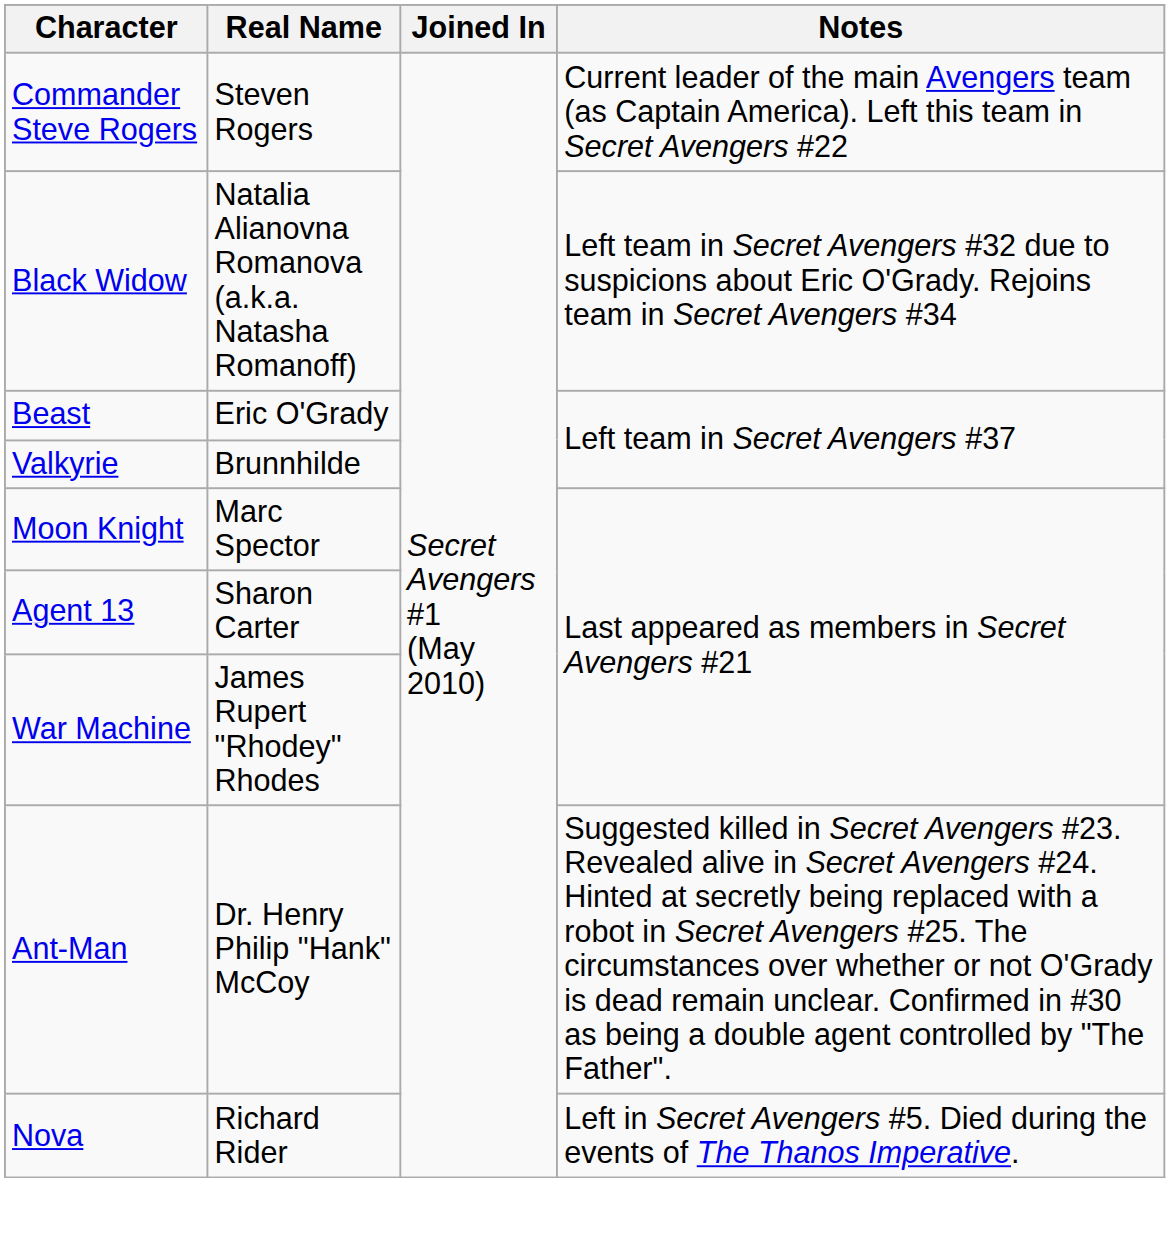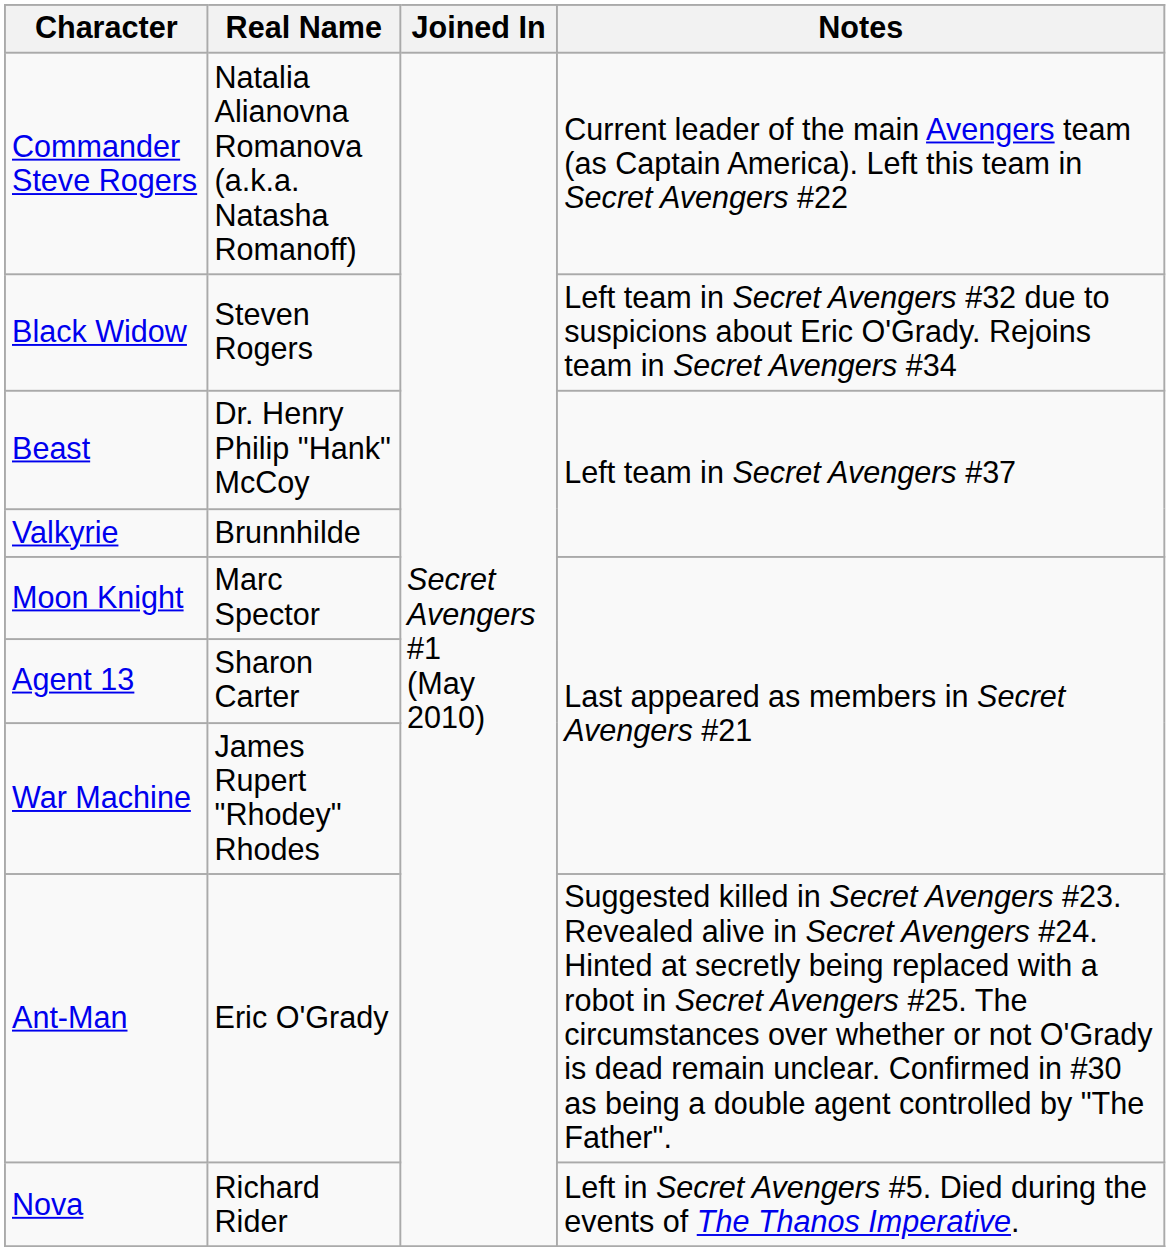Commander Steve Rogers | Real Name: Steven Rogers -> Natalia Alianovna Romanova (a.k.a. Natasha Romanoff)
Black Widow | Real Name: Natalia Alianovna Romanova (a.k.a. Natasha Romanoff) -> Steven Rogers
Beast | Real Name: Eric O'Grady -> Dr. Henry Philip "Hank" McCoy
Ant-Man | Real Name: Dr. Henry Philip "Hank" McCoy -> Eric O'Grady
